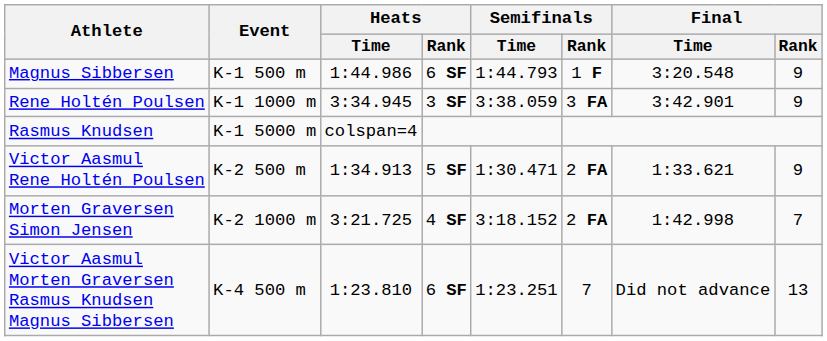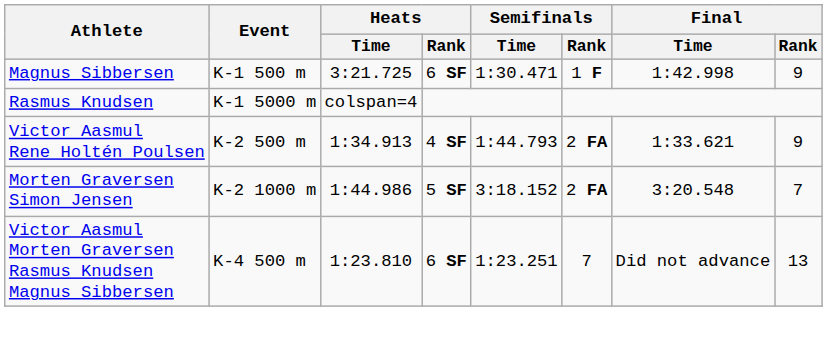Magnus Sibbersen | Heats / Time: 1:44.986 -> 3:21.725
Magnus Sibbersen | Semifinals / Time: 1:44.793 -> 1:30.471
Magnus Sibbersen | Final / Time: 3:20.548 -> 1:42.998
- row: Rene Holtén Poulsen | K-1 1000 m | 3:34.945 | 3 SF | 3:38.059 | 3 FA | 3:42.901 | 9
Victor Aasmul Rene Holtén Poulsen | Heats / Rank: 5 SF -> 4 SF
Victor Aasmul Rene Holtén Poulsen | Semifinals / Time: 1:30.471 -> 1:44.793
Morten Graversen Simon Jensen | Heats / Time: 3:21.725 -> 1:44.986
Morten Graversen Simon Jensen | Heats / Rank: 4 SF -> 5 SF
Morten Graversen Simon Jensen | Final / Time: 1:42.998 -> 3:20.548
